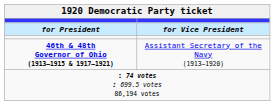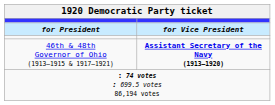46th & 48th Governor of Ohio (1913–1915 & 1917–1921) | column 1: bold -> normal
46th & 48th Governor of Ohio (1913–1915 & 1917–1921) | column 2: normal -> bold
